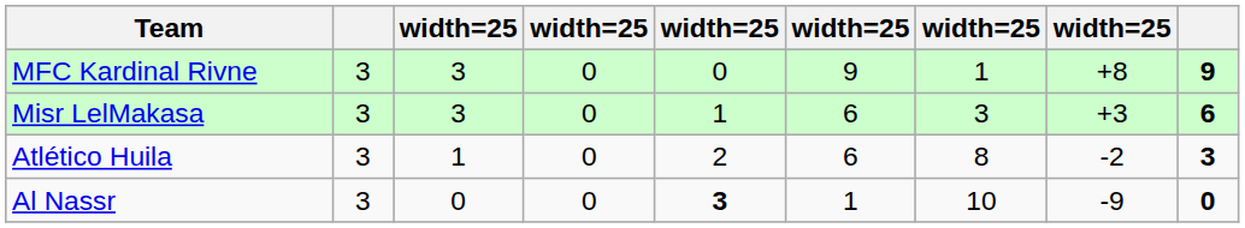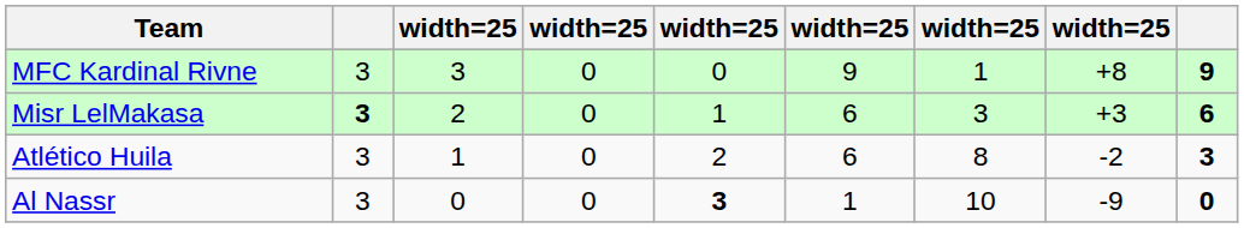Misr LelMakasa | column 2: normal -> bold
Misr LelMakasa | column 3: 3 -> 2
